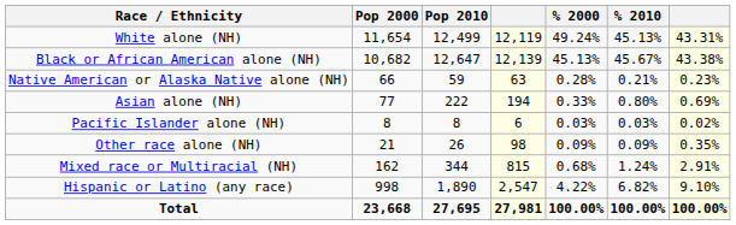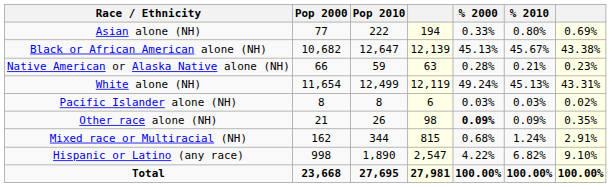rows swapped: White alone (NH) <-> Asian alone (NH)
Other race alone (NH) | % 2000: normal -> bold
